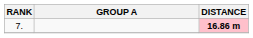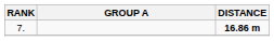7. | DISTANCE: pink background -> no background
